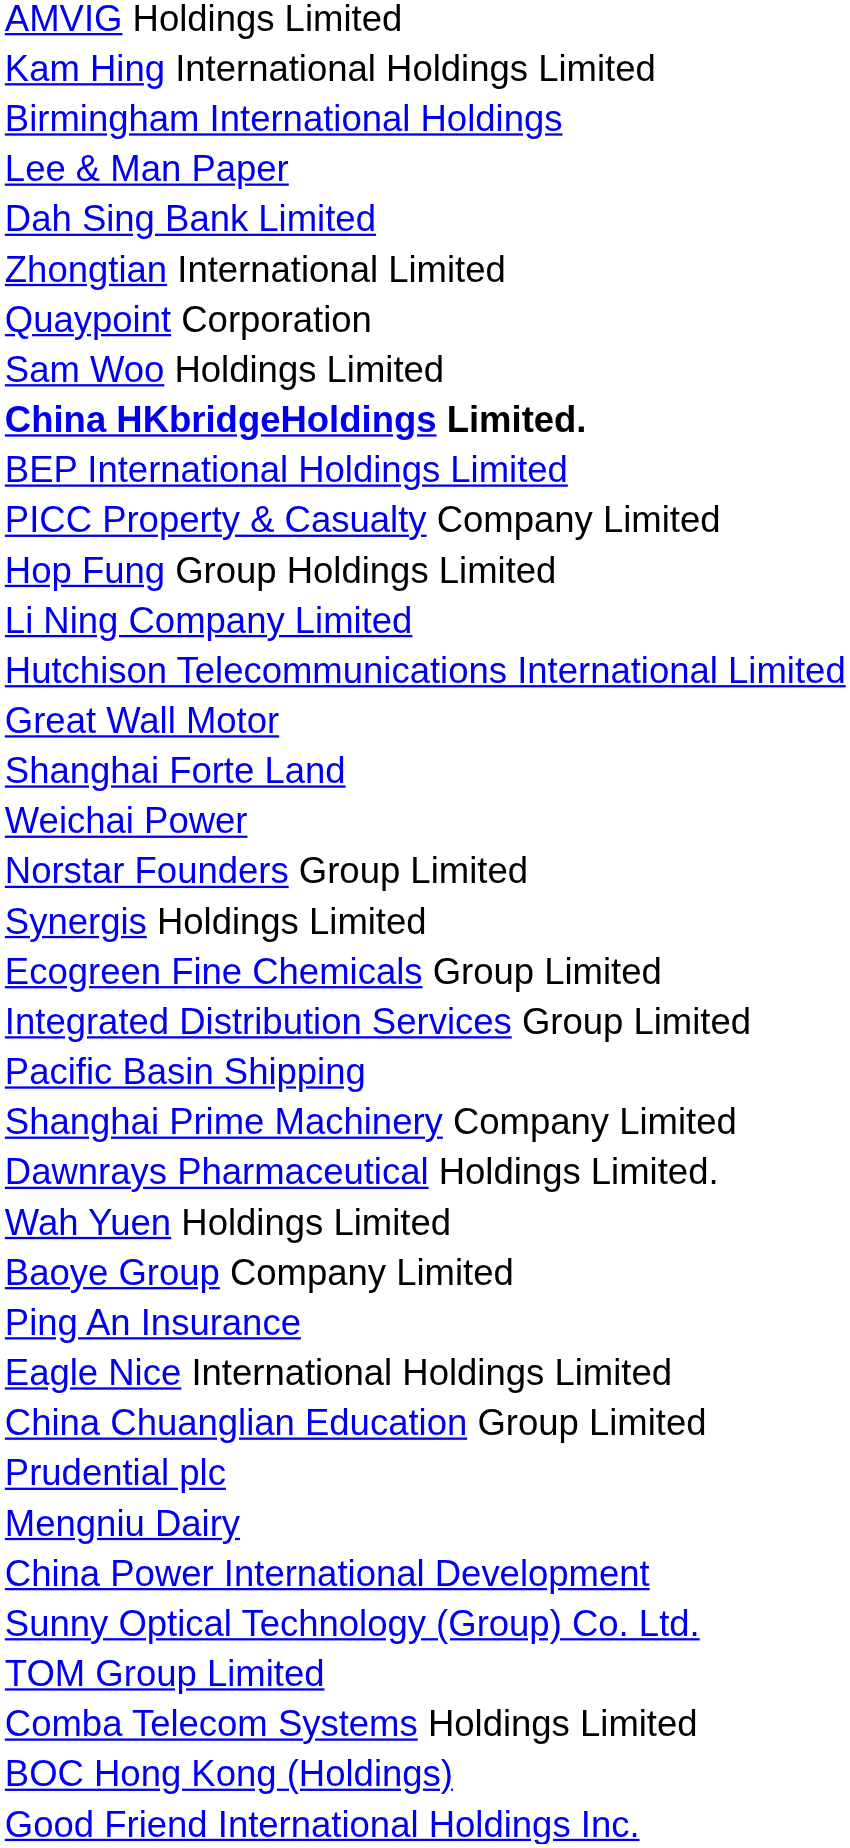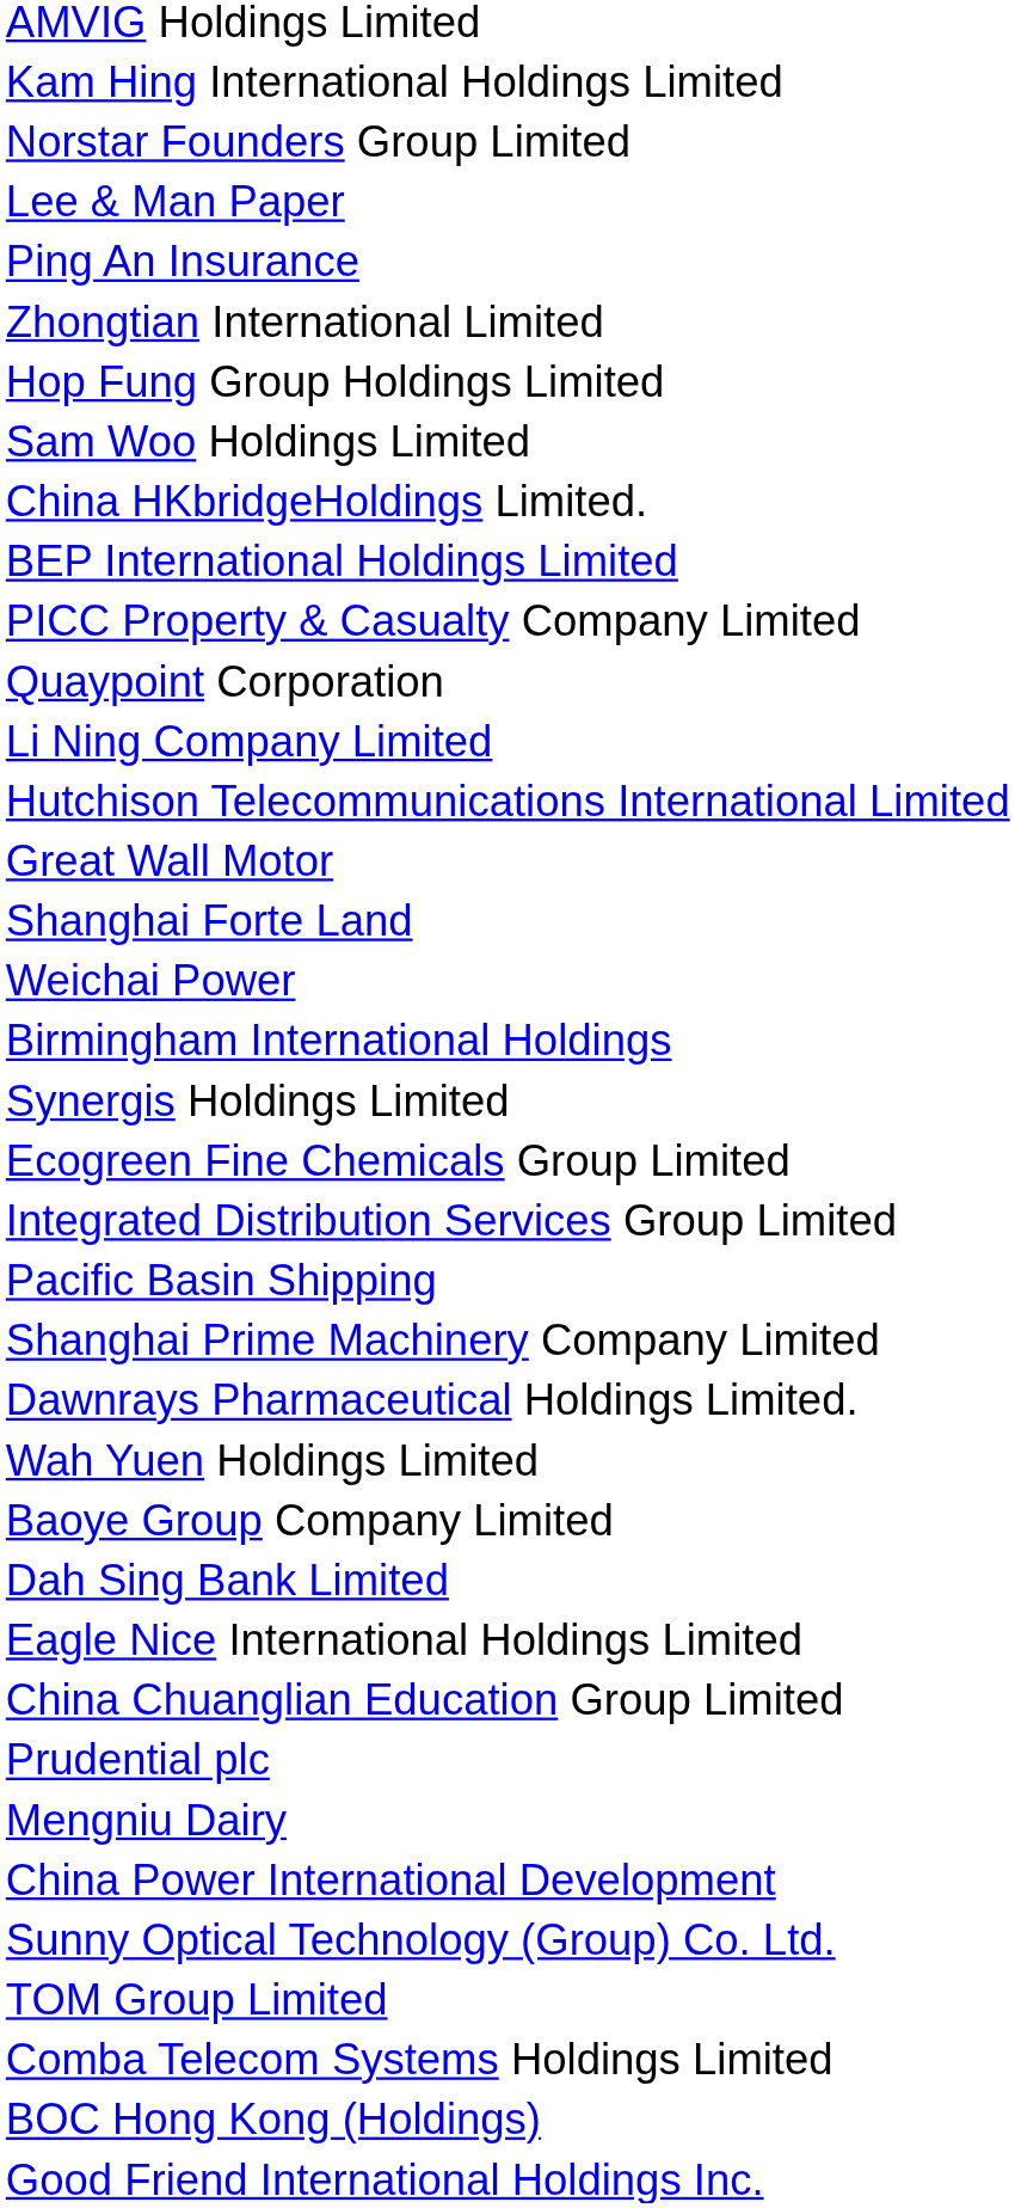row 3 | column 1: Birmingham International Holdings -> Norstar Founders Group Limited
row 5 | column 1: Dah Sing Bank Limited -> Ping An Insurance
row 7 | column 1: Quaypoint Corporation -> Hop Fung Group Holdings Limited
row 9 | column 1: bold -> normal
row 12 | column 1: Hop Fung Group Holdings Limited -> Quaypoint Corporation
row 18 | column 1: Norstar Founders Group Limited -> Birmingham International Holdings
row 27 | column 1: Ping An Insurance -> Dah Sing Bank Limited
